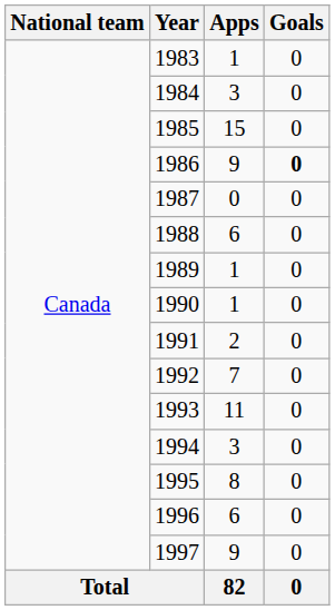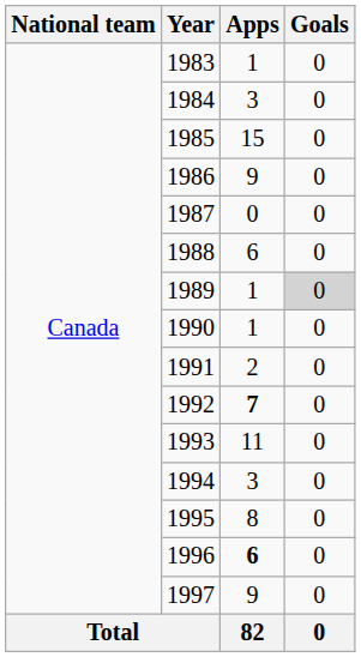1986 | Goals: bold -> normal
1989 | Goals: no background -> lightgrey background
1992 | Apps: normal -> bold
1996 | Apps: normal -> bold
